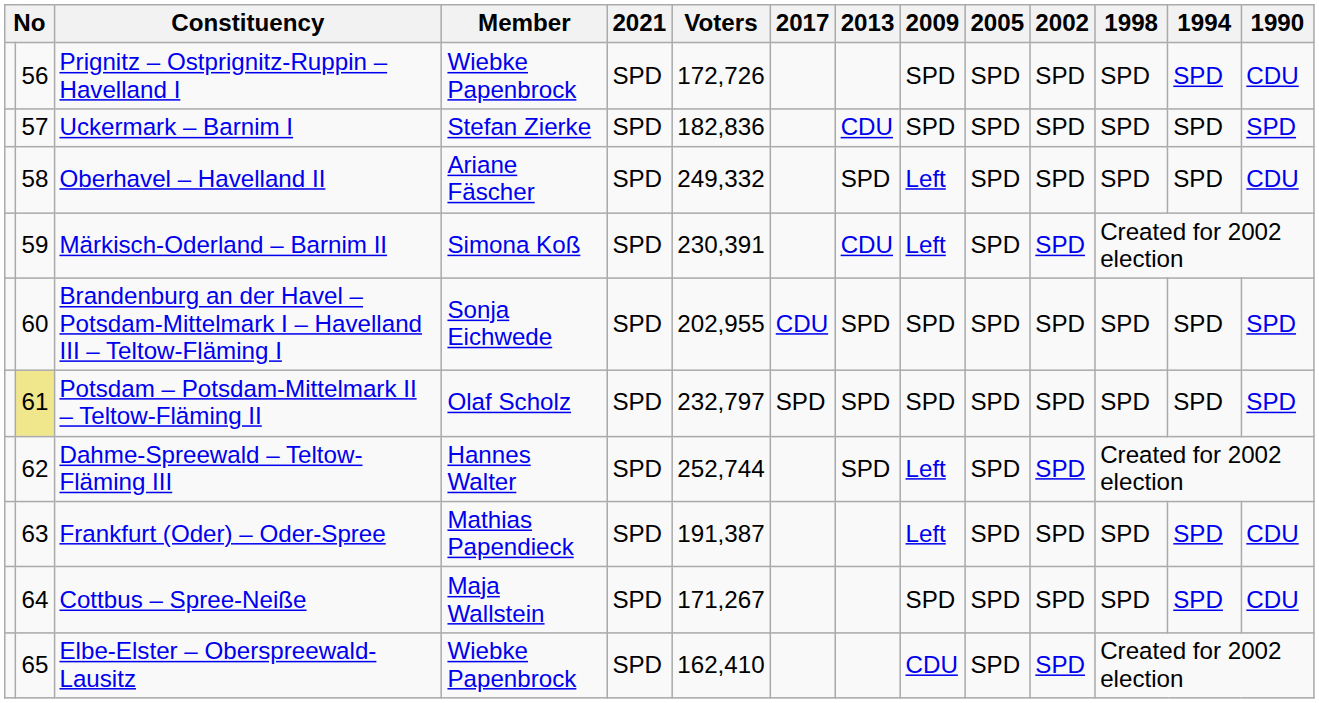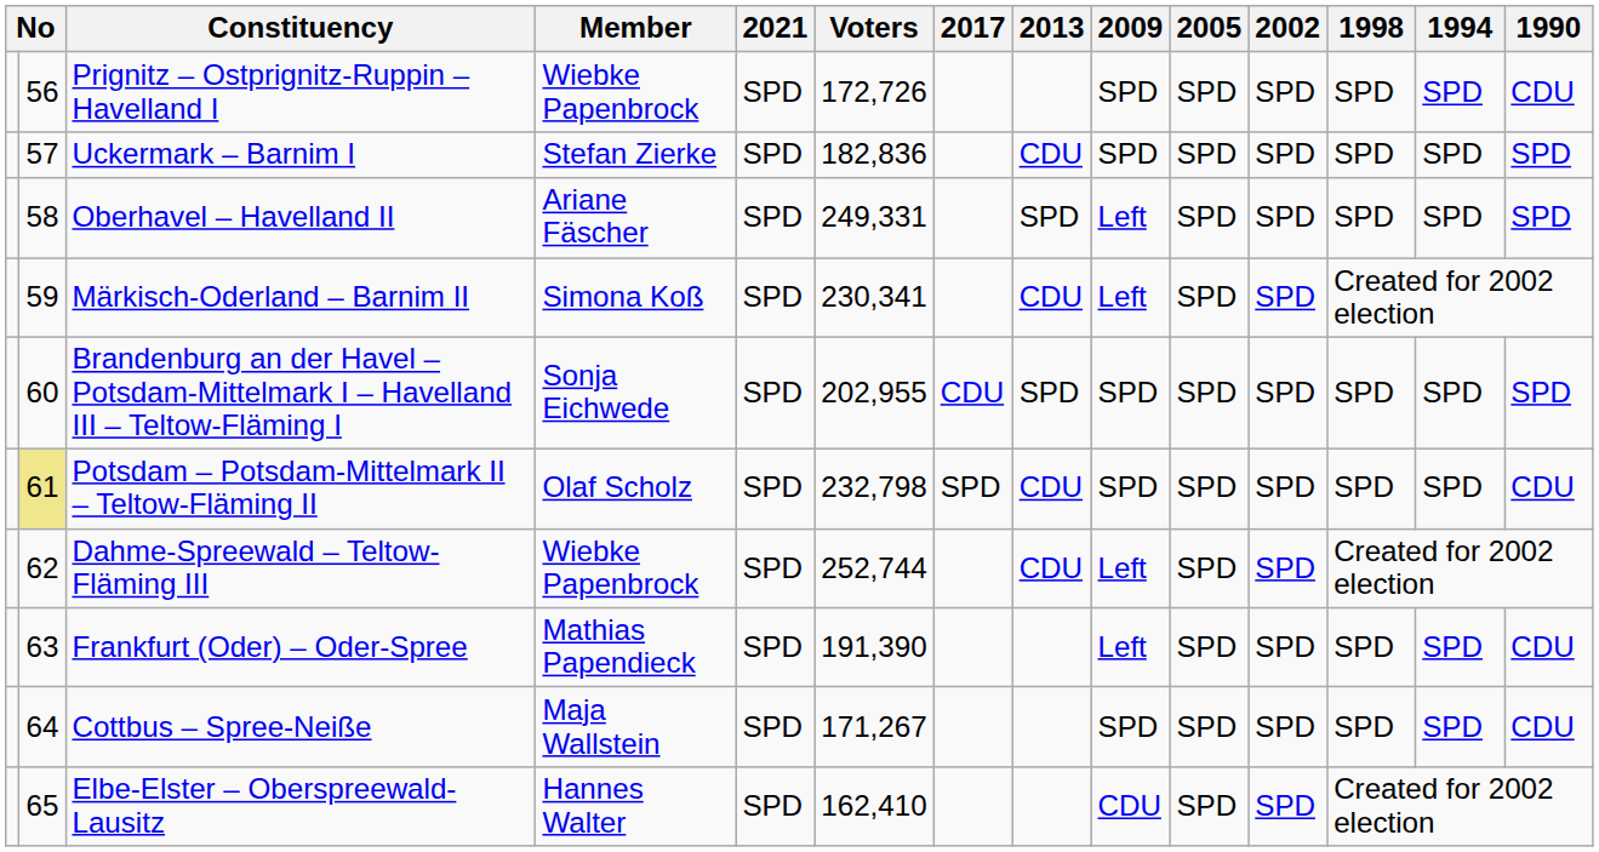Oberhavel – Havelland II | Voters: 249,332 -> 249,331
Oberhavel – Havelland II | 1990: CDU -> SPD
Märkisch-Oderland – Barnim II | Voters: 230,391 -> 230,341
Potsdam – Potsdam-Mittelmark II – Teltow-Fläming II | Voters: 232,797 -> 232,798
Potsdam – Potsdam-Mittelmark II – Teltow-Fläming II | 2013: SPD -> CDU
Potsdam – Potsdam-Mittelmark II – Teltow-Fläming II | 1990: SPD -> CDU
Dahme-Spreewald – Teltow-Fläming III | Member: Hannes Walter -> Wiebke Papenbrock
Dahme-Spreewald – Teltow-Fläming III | 2013: SPD -> CDU
Frankfurt (Oder) – Oder-Spree | Voters: 191,387 -> 191,390
Elbe-Elster – Oberspreewald-Lausitz | Member: Wiebke Papenbrock -> Hannes Walter
